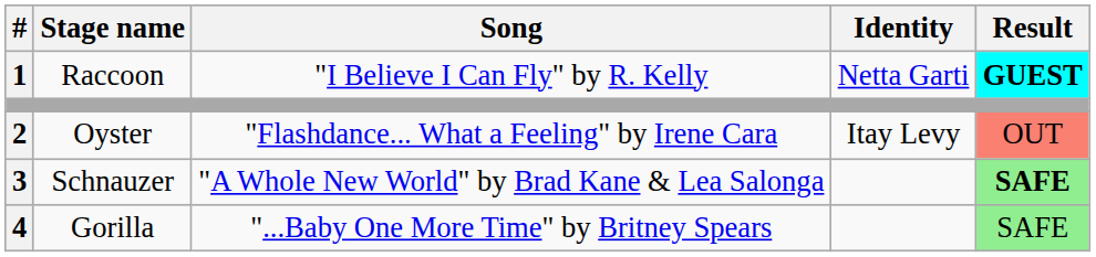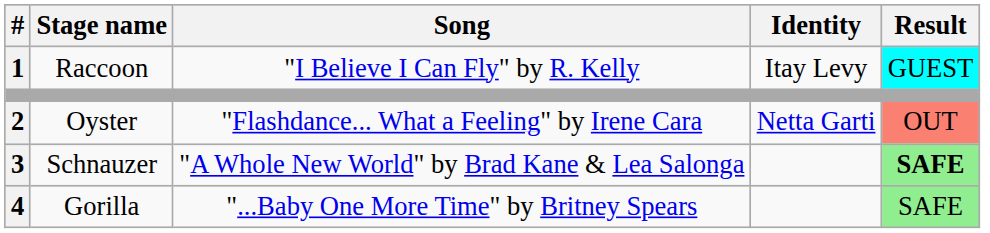Raccoon | Identity: Netta Garti -> Itay Levy
Raccoon | Result: bold -> normal
Oyster | Identity: Itay Levy -> Netta Garti
